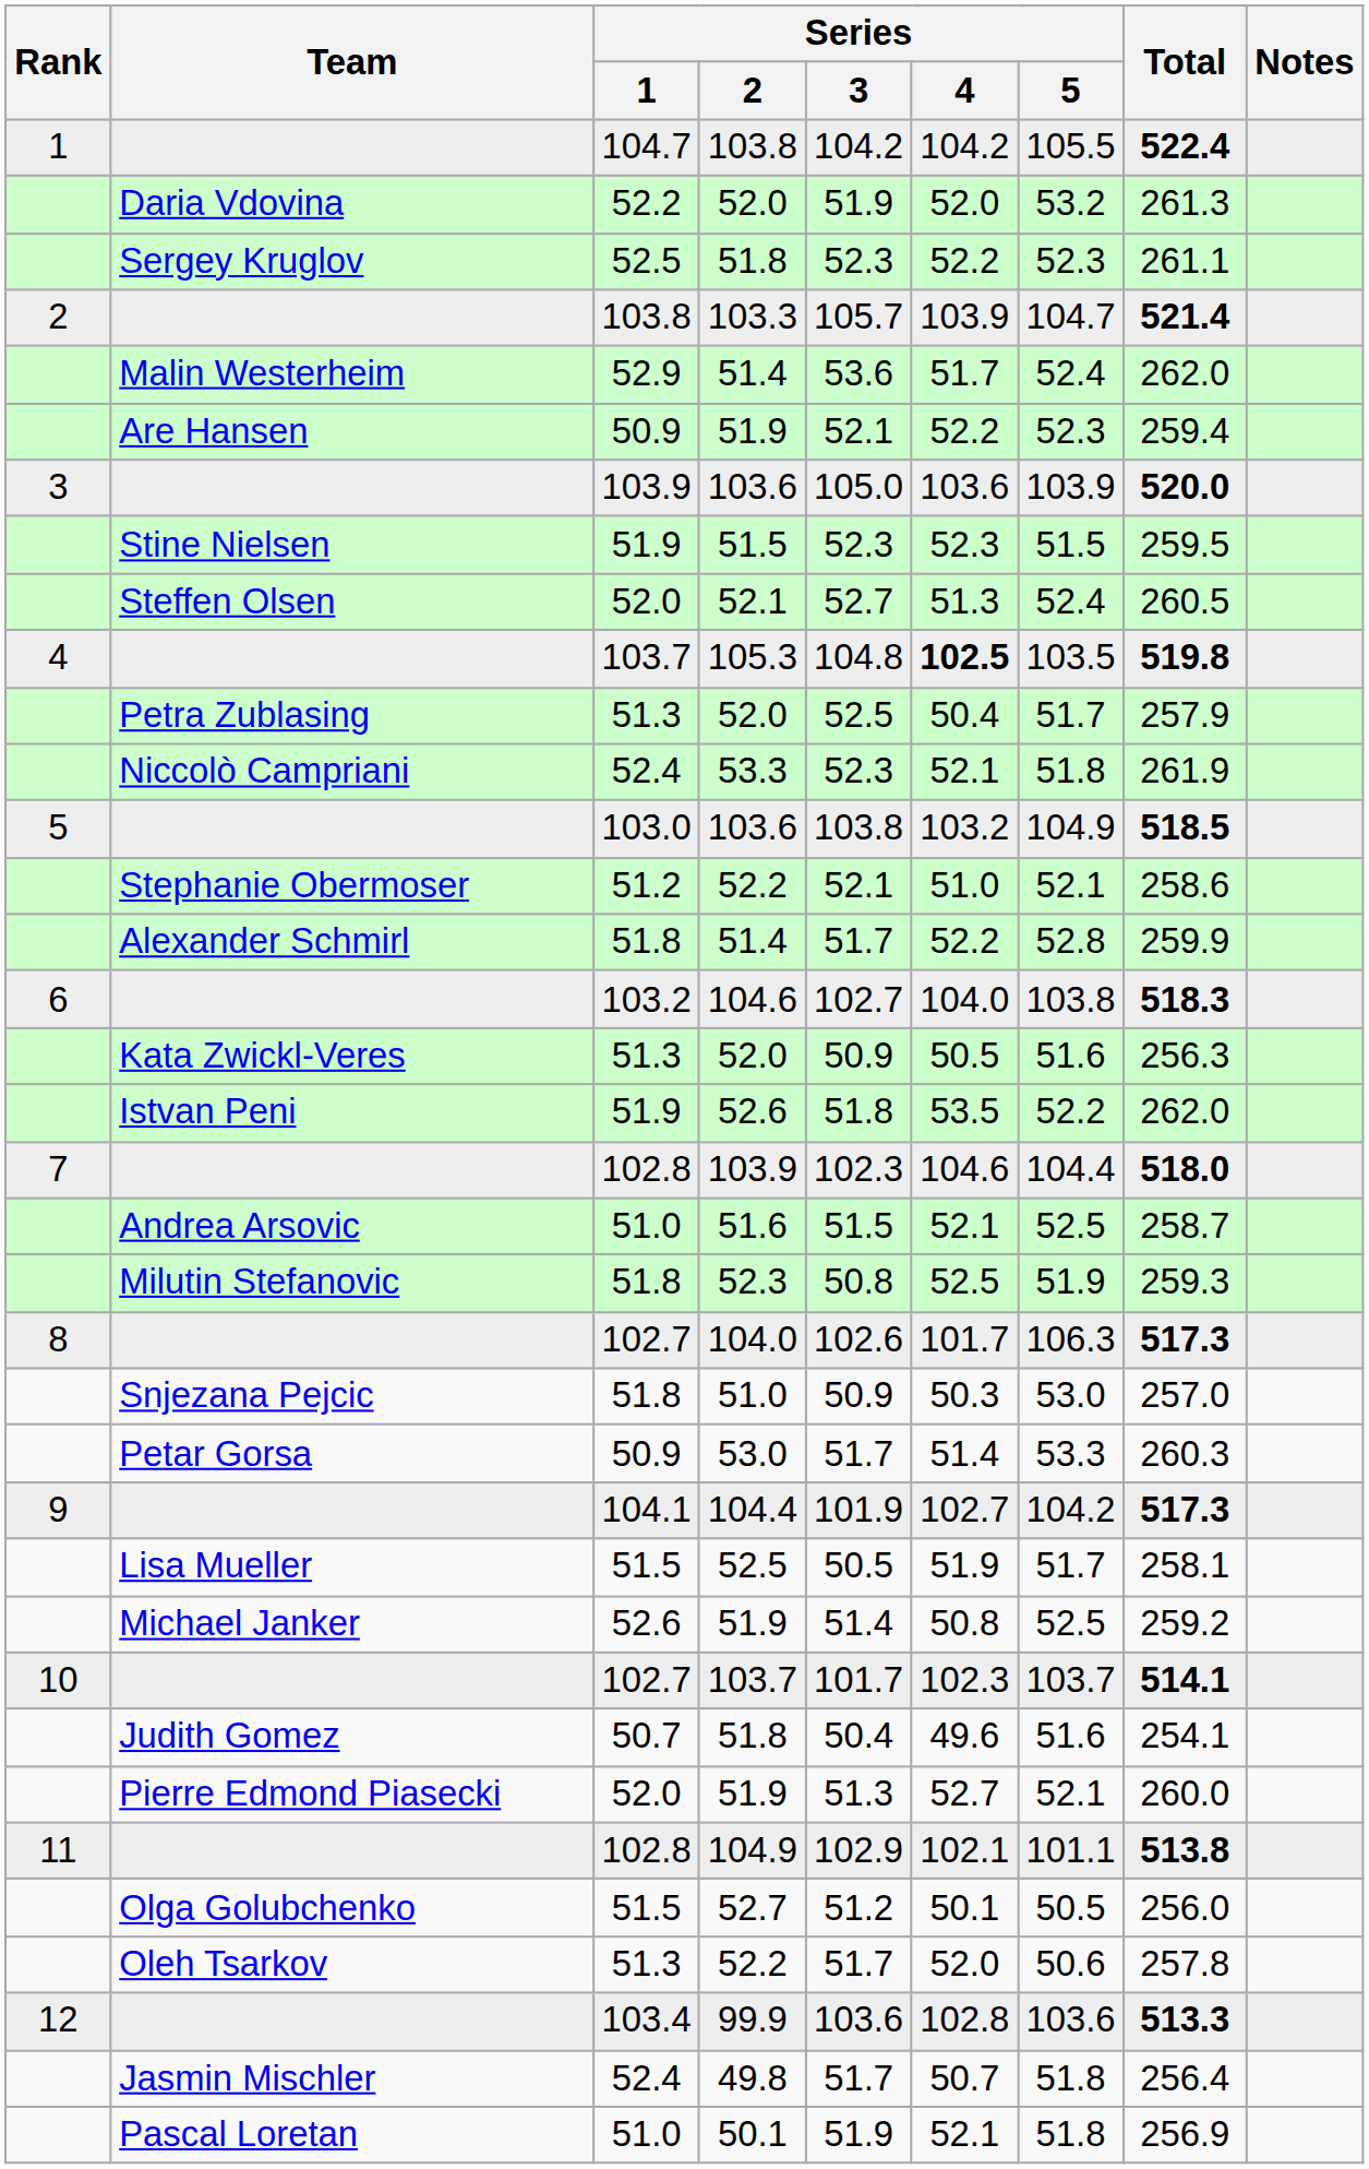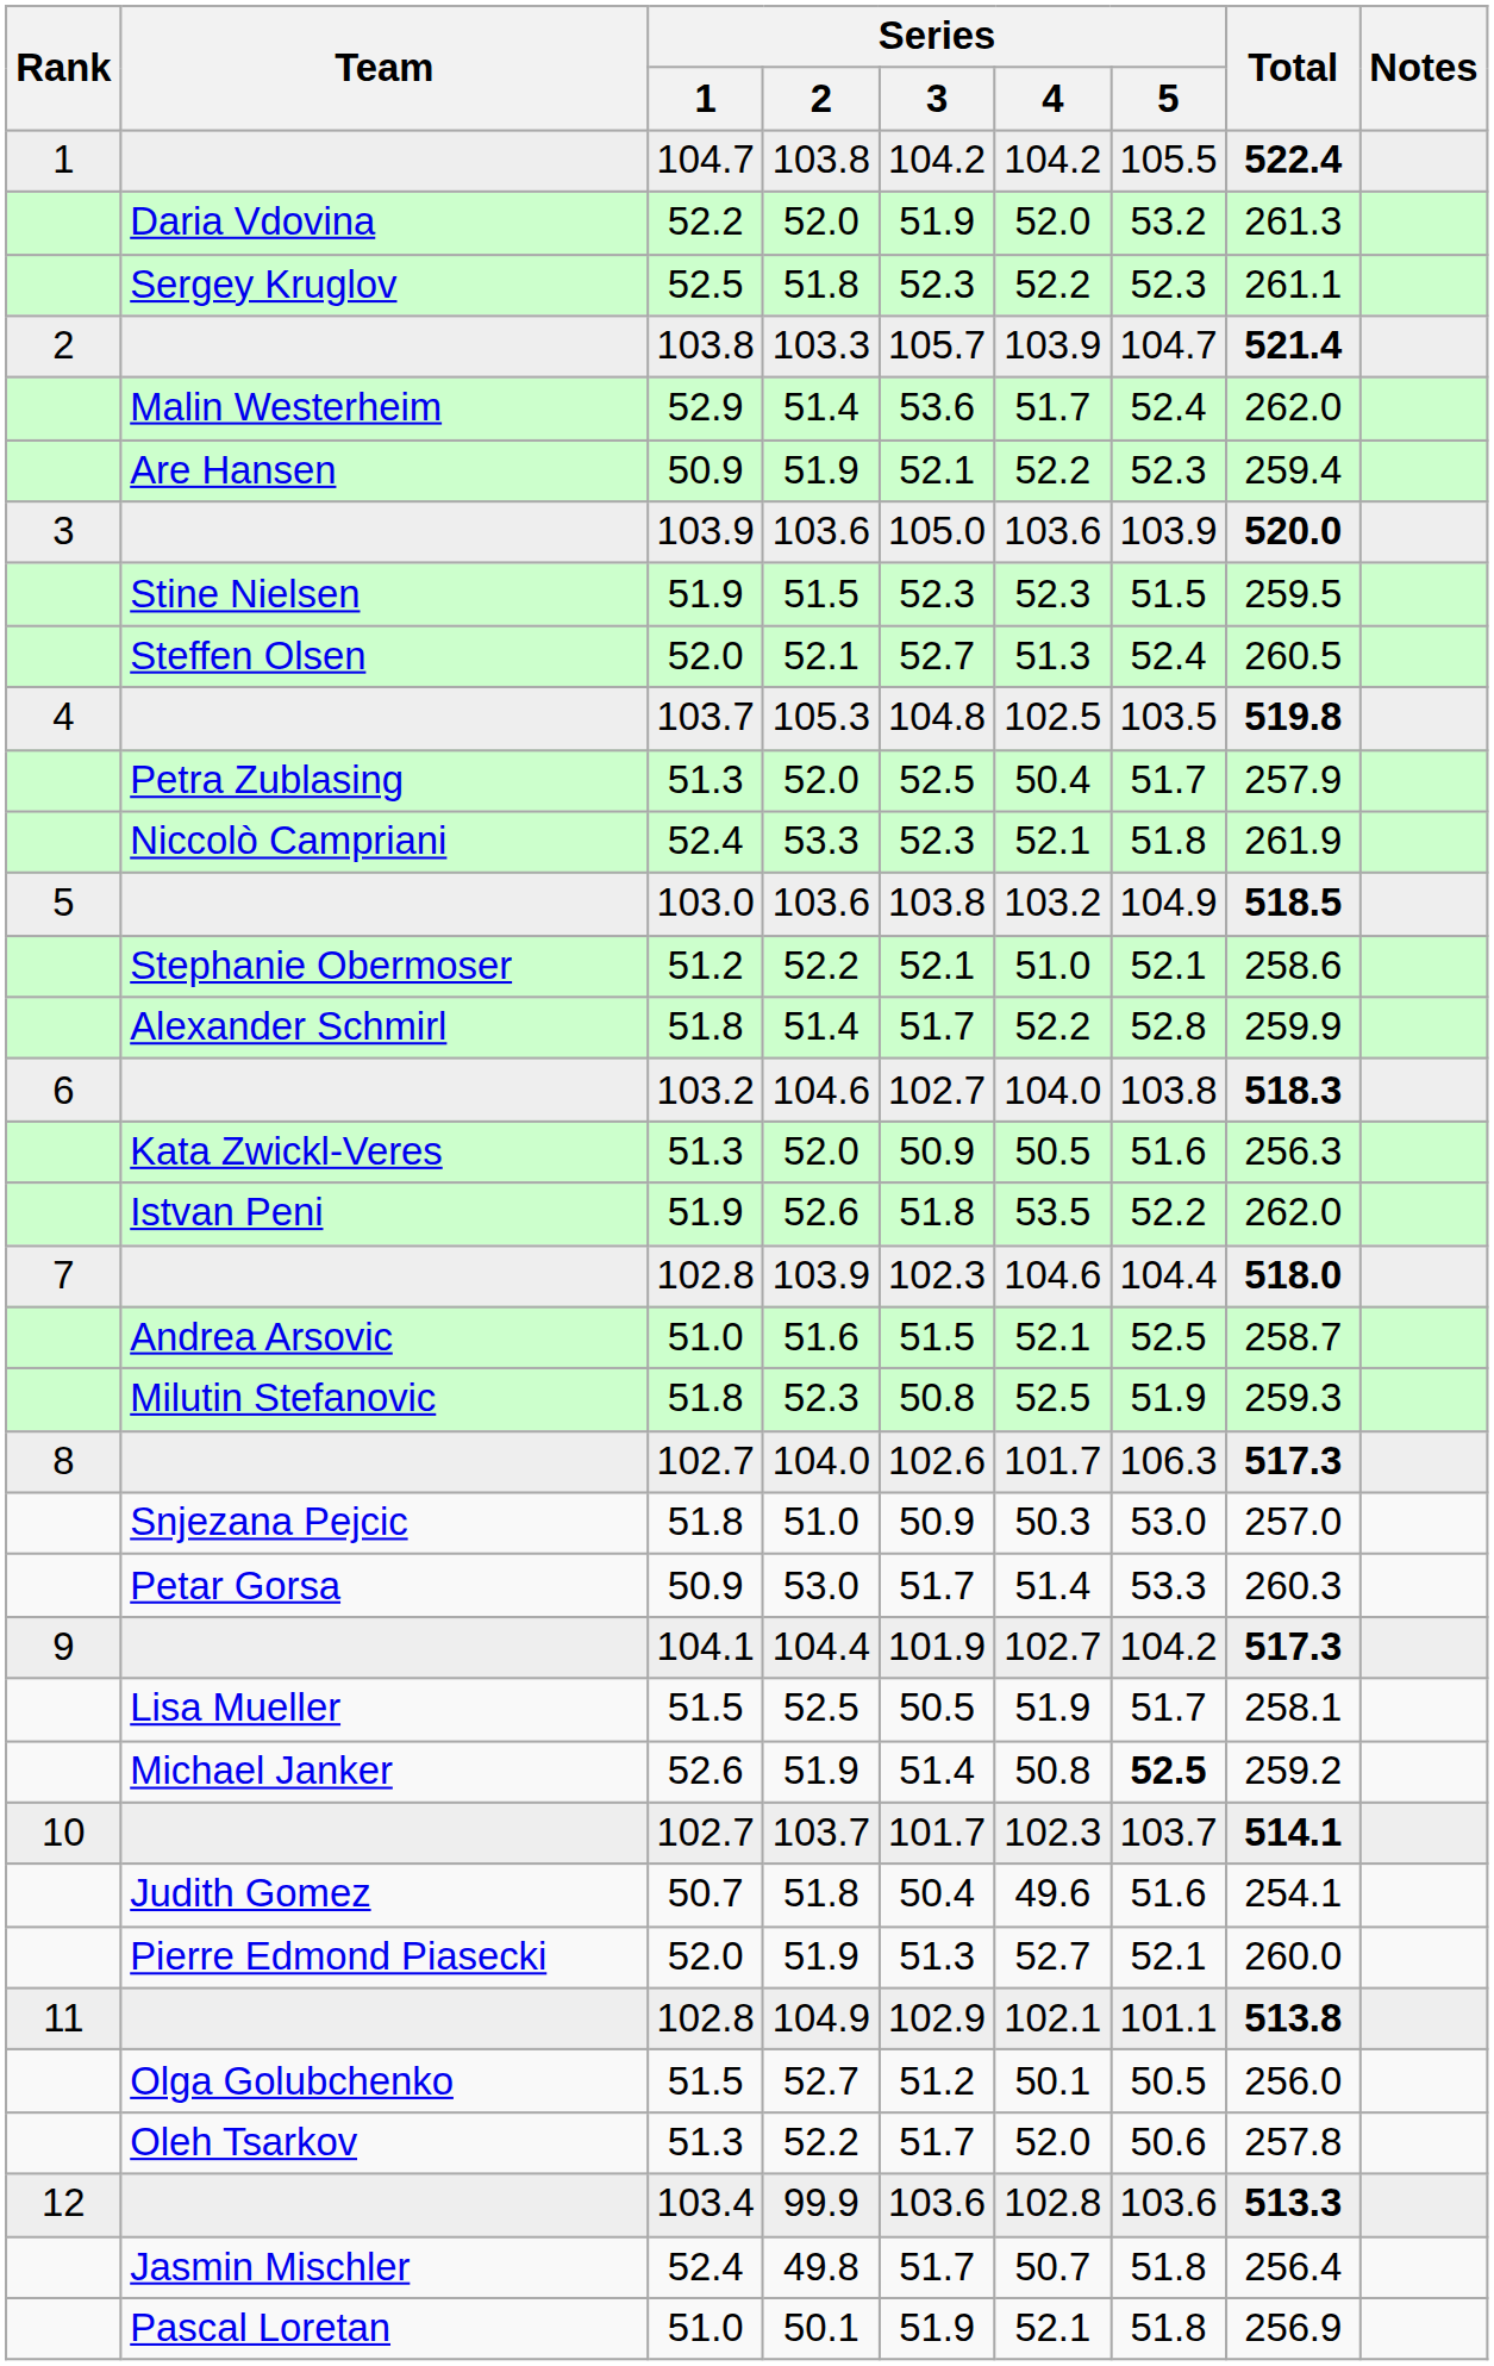105.3 | Series / 4: bold -> normal
Michael Janker / 51.9 | Series / 5: normal -> bold
